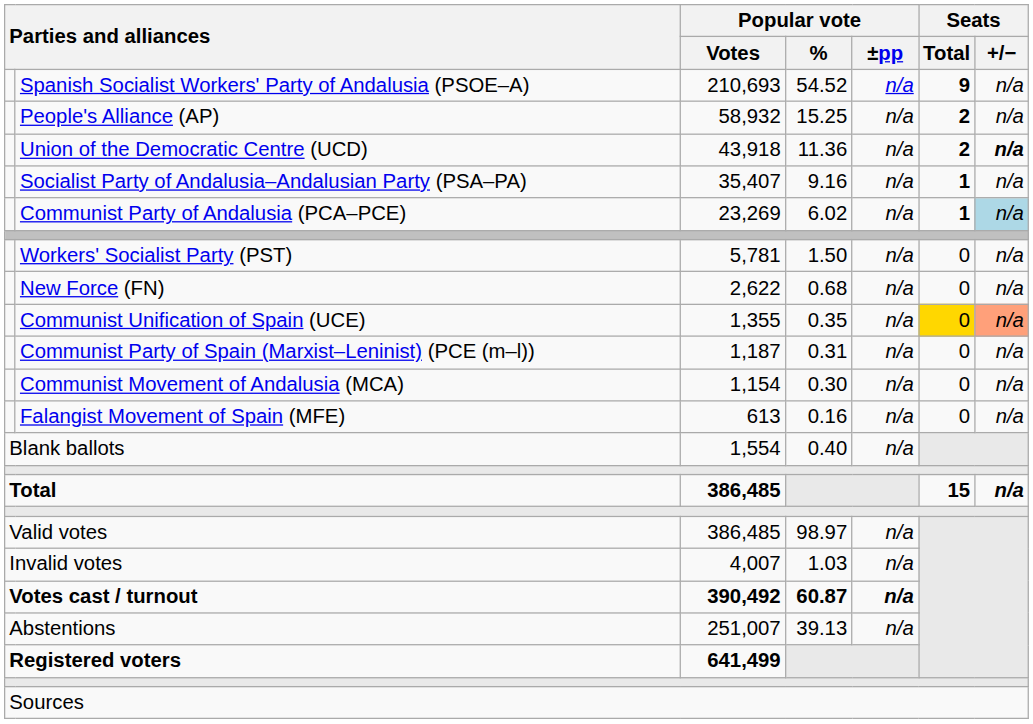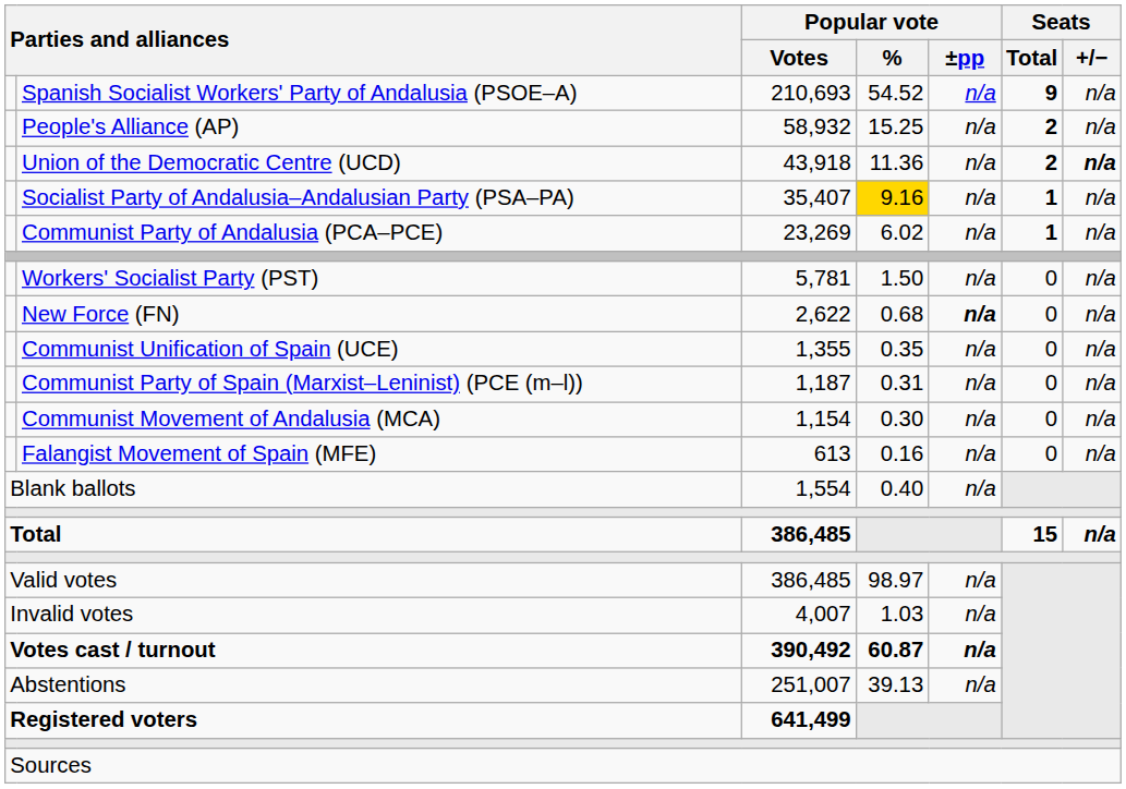Socialist Party of Andalusia–Andalusian Party (PSA–PA) | Popular vote / %: no background -> gold background
Communist Party of Andalusia (PCA–PCE) | Seats / +/−: lightblue background -> no background
New Force (FN) | Popular vote / ±pp: normal -> bold
Communist Unification of Spain (UCE) | Seats / Total: gold background -> no background
Communist Unification of Spain (UCE) | Seats / +/−: lightsalmon background -> no background
